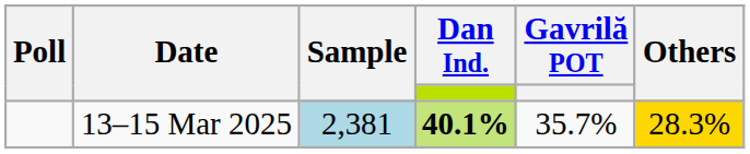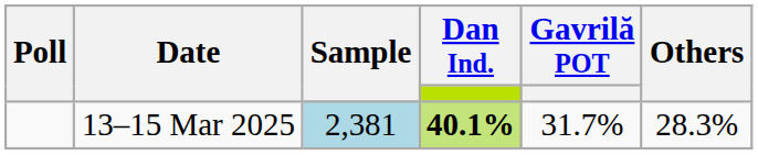13–15 Mar 2025 | Gavrilă POT: 35.7% -> 31.7%
13–15 Mar 2025 | Others: gold background -> no background
